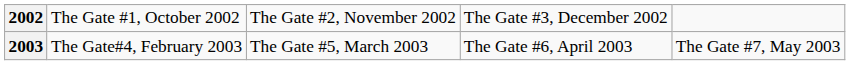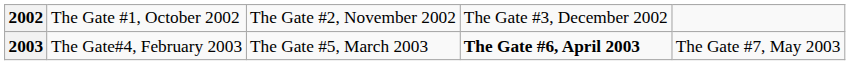2003 | column 4: normal -> bold
